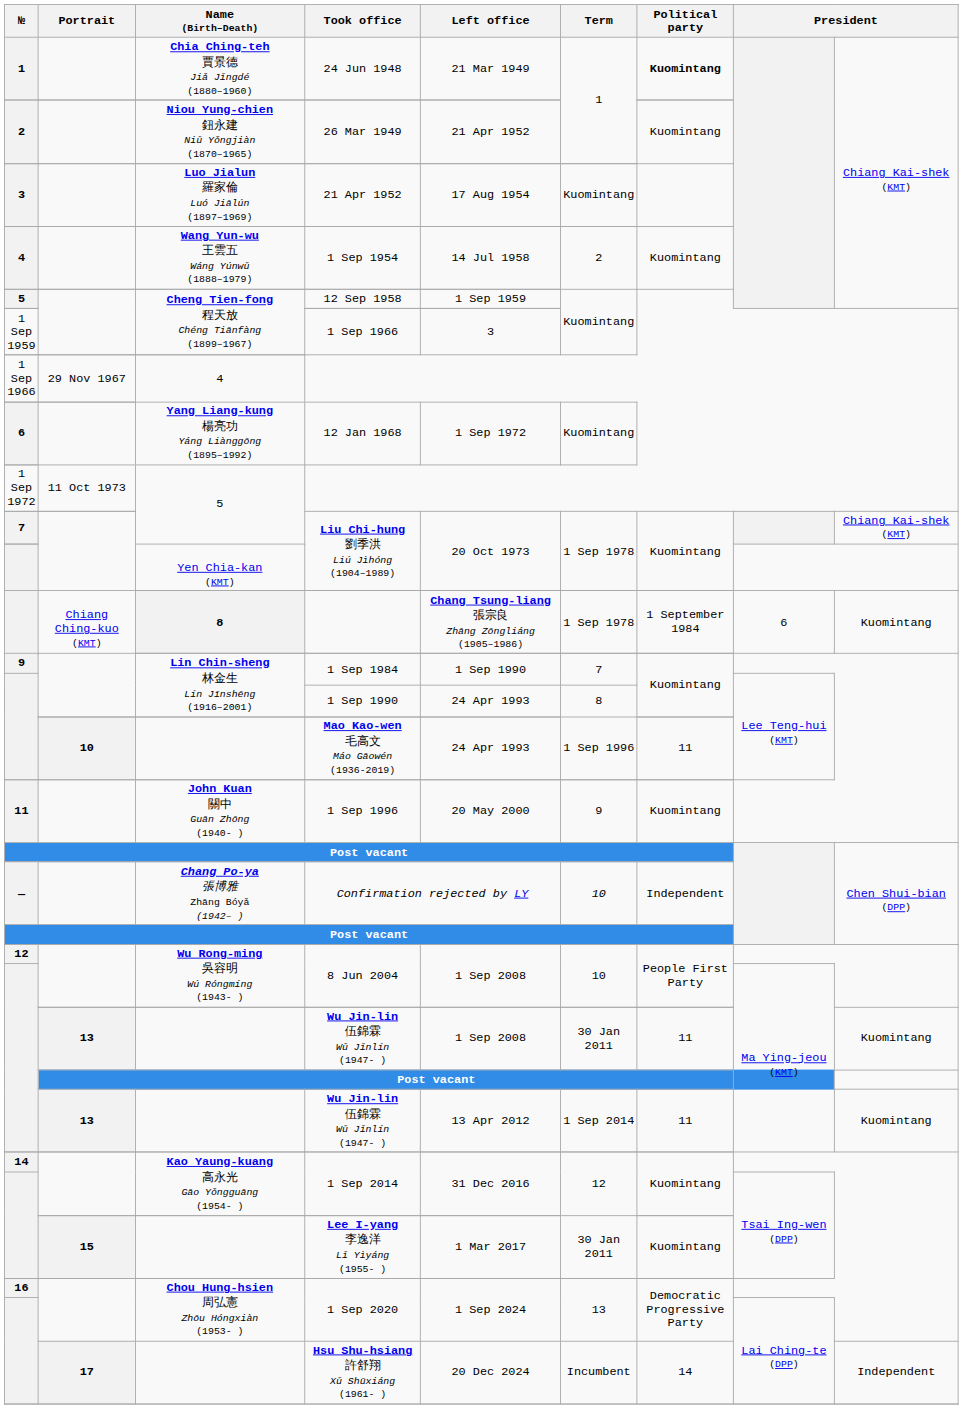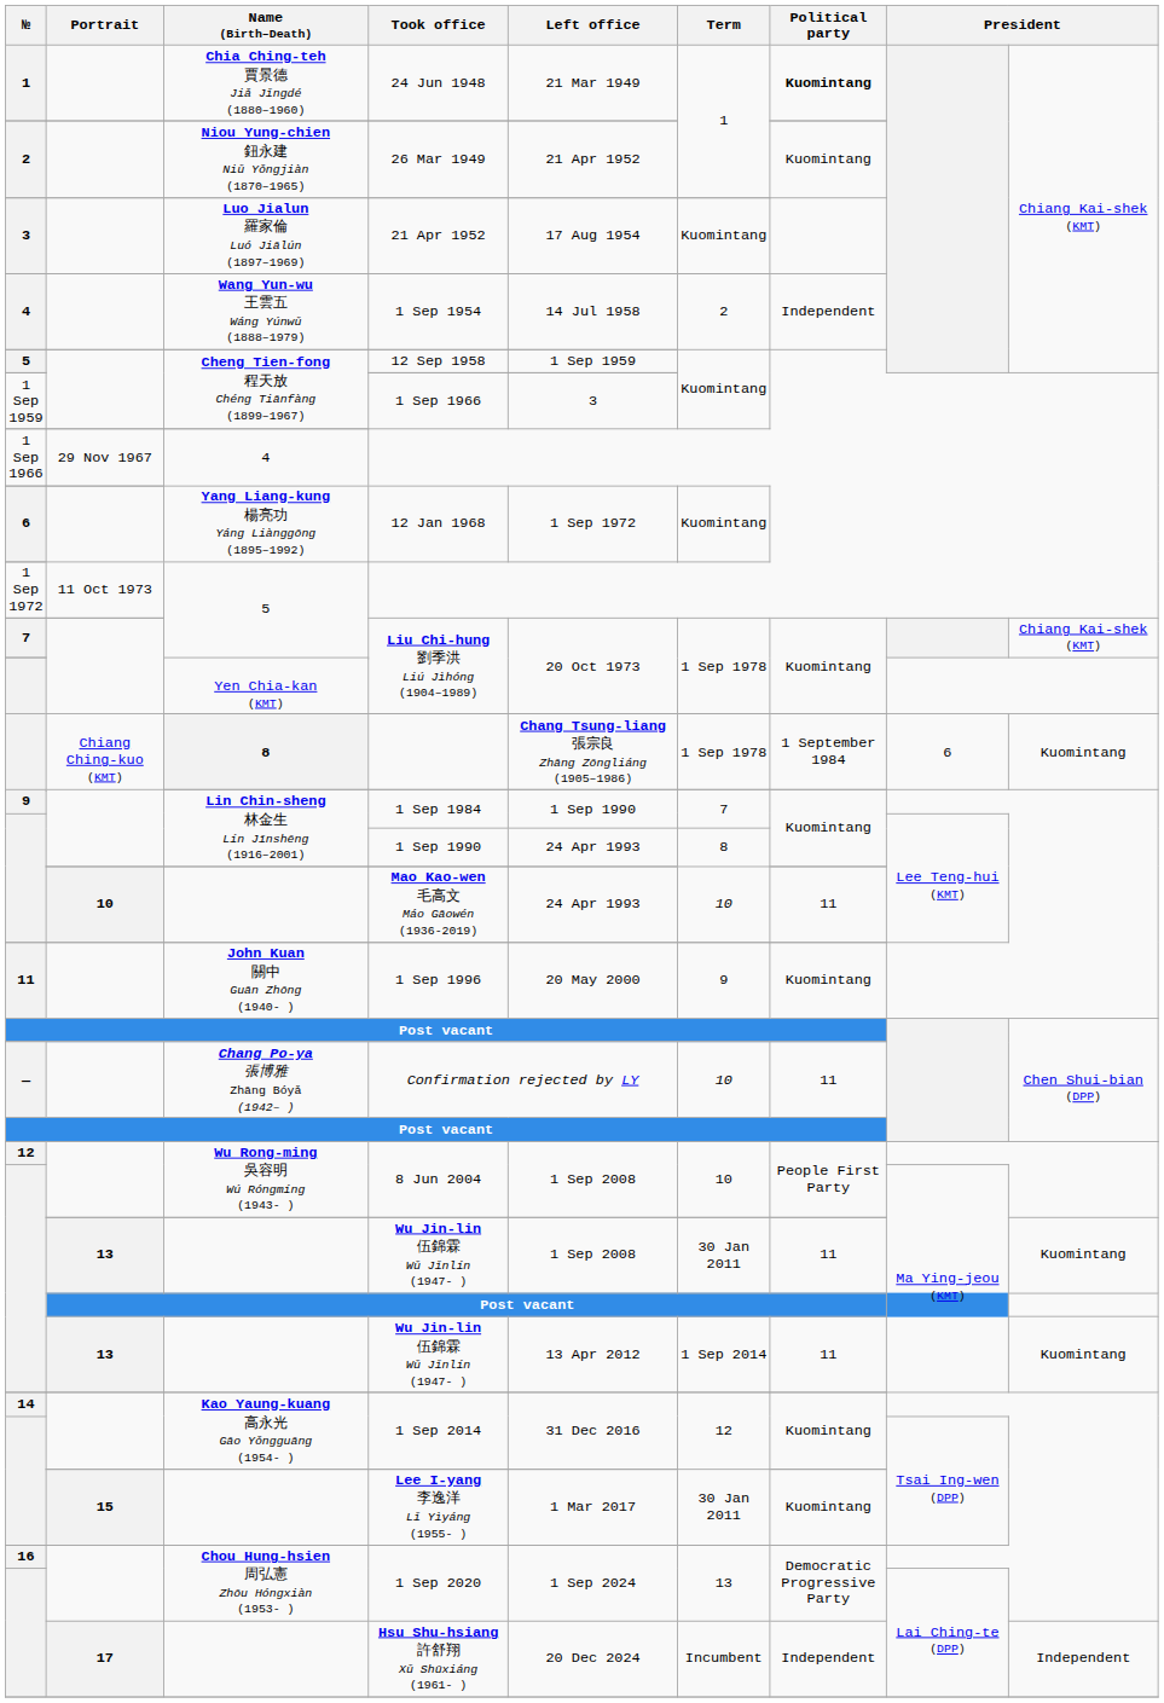1 Sep 1954 | Political party: Kuomintang -> Independent
Mao Kao-wen 毛高文 Máo Gāowén (1936-2019) | Term: 1 Sep 1996 -> 10
Confirmation rejected by LY | Political party: Independent -> 11
Hsu Shu-hsiang 許舒翔 Xǔ Shūxiáng (1961- ) | Political party: 14 -> Independent
